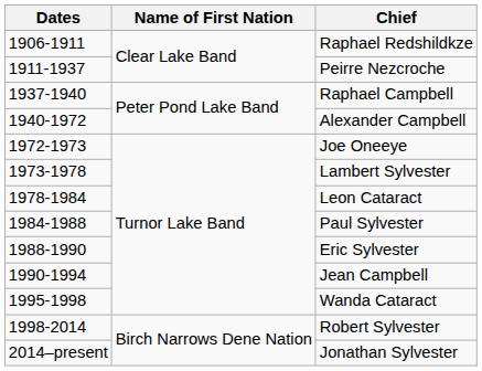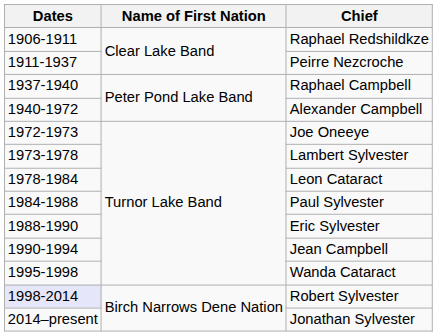Robert Sylvester | Dates: no background -> lavender background
